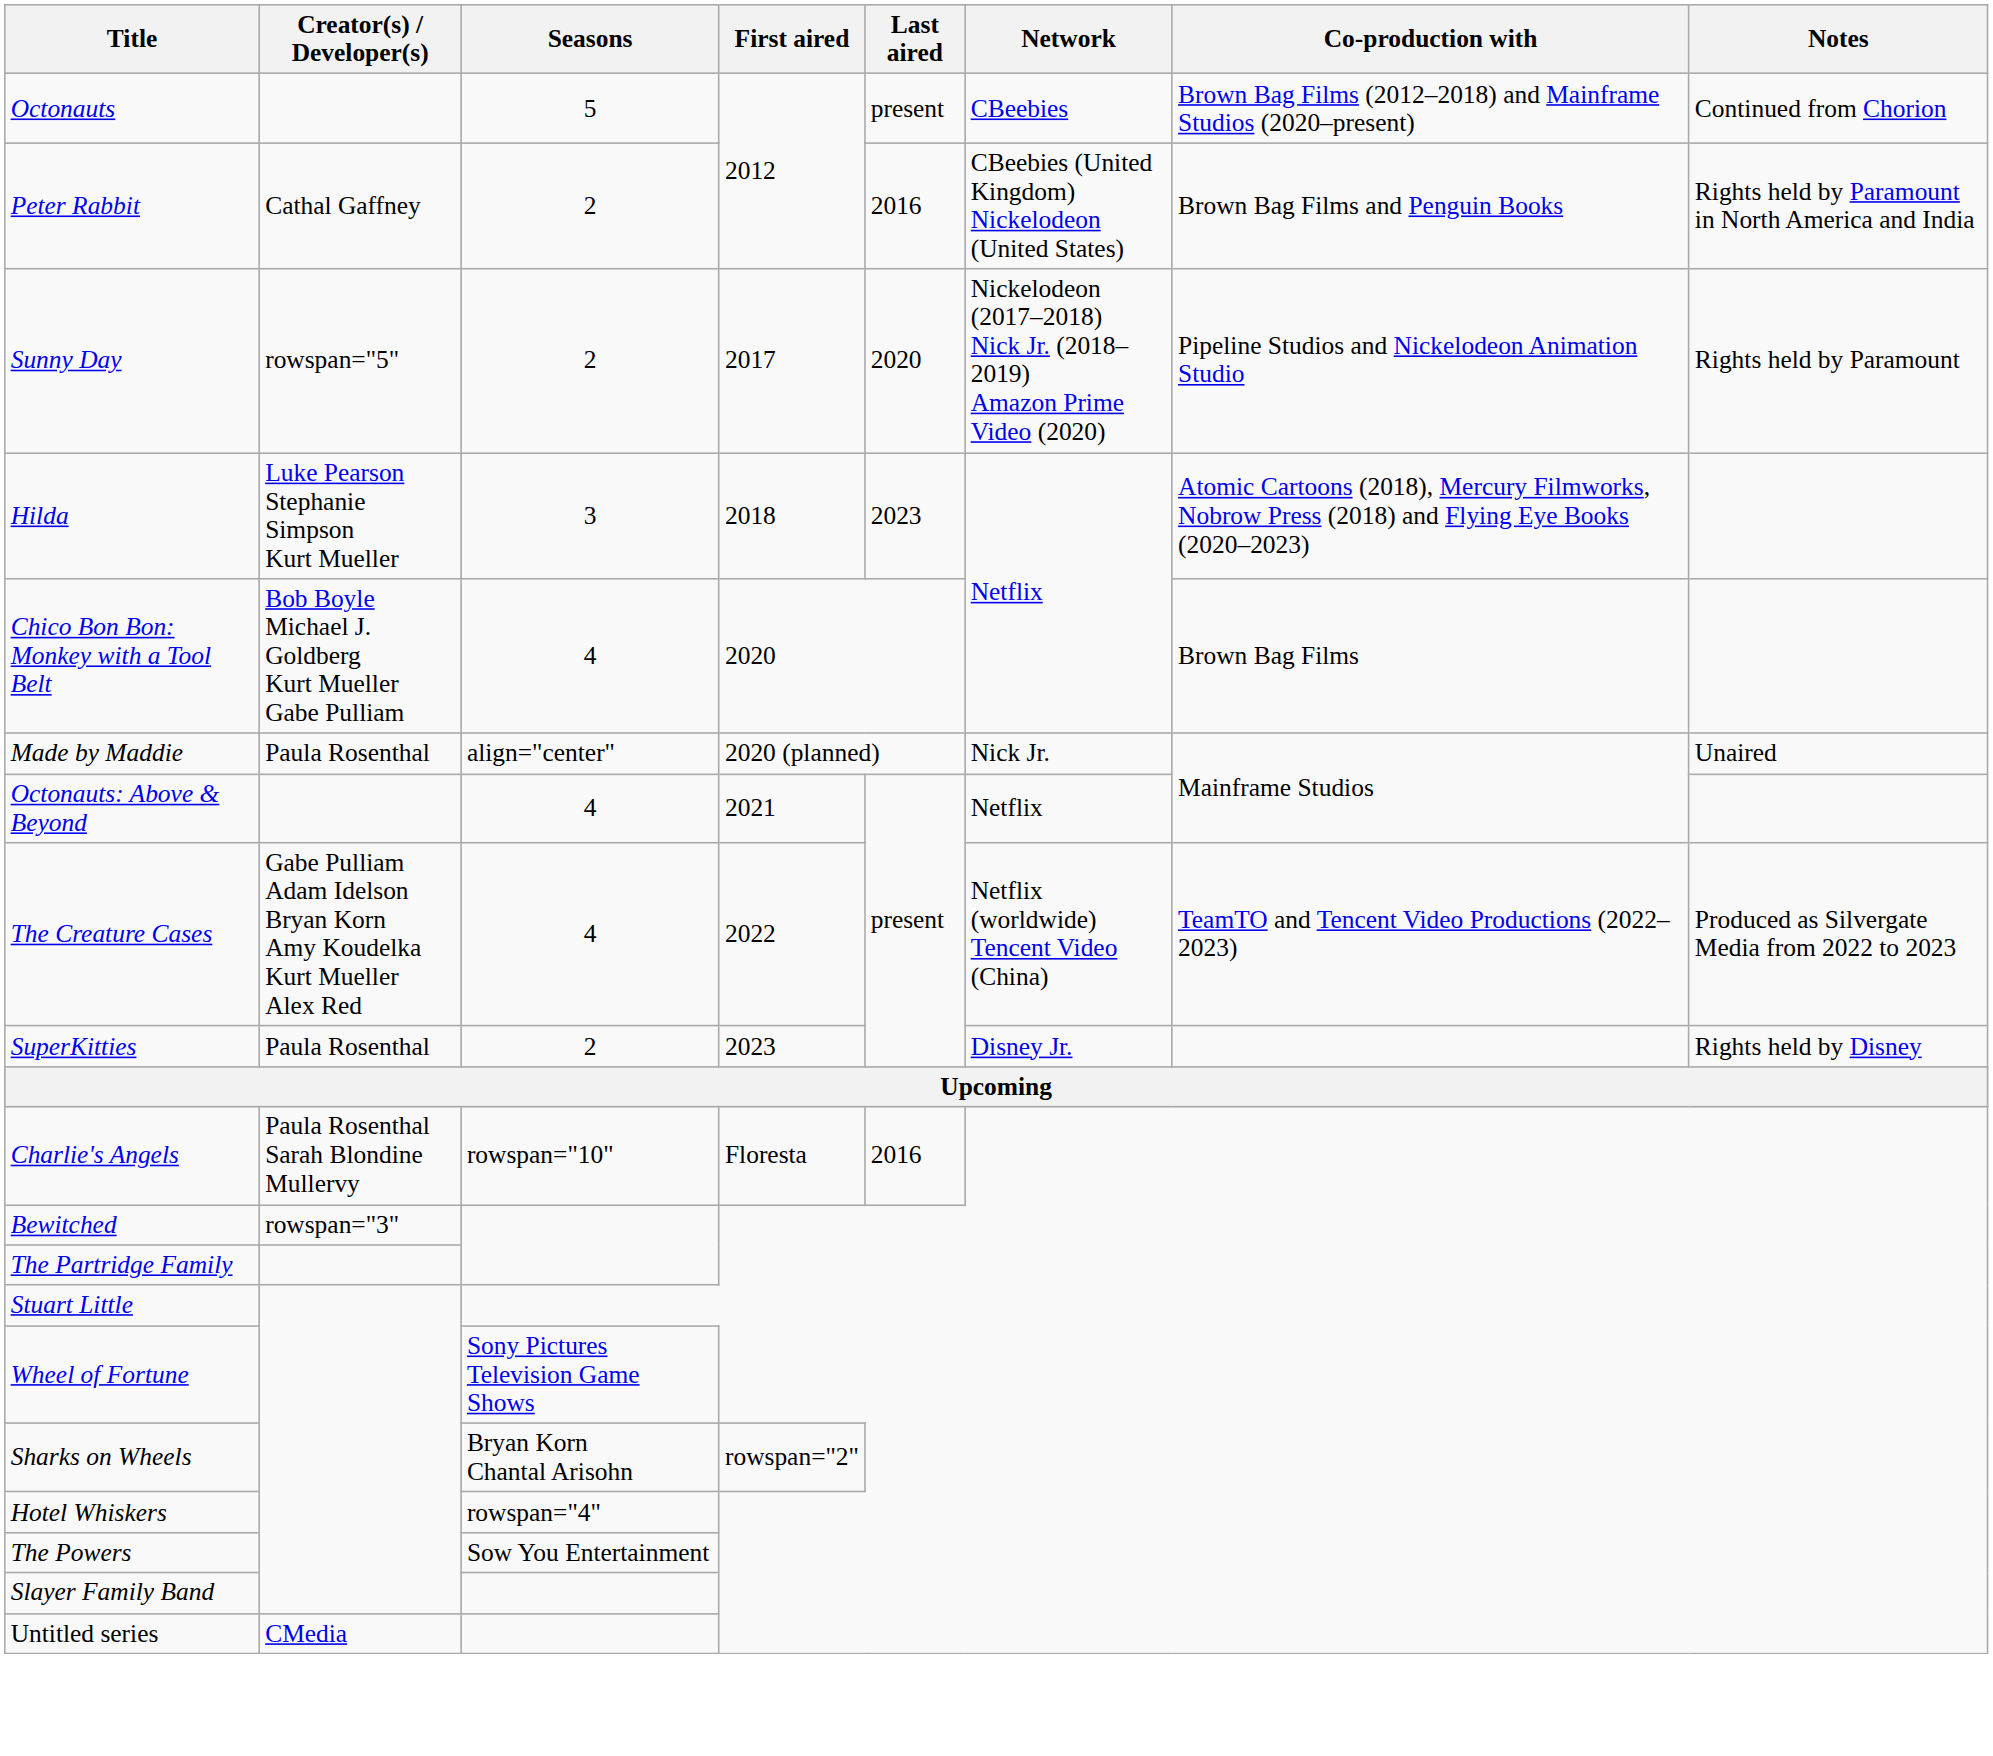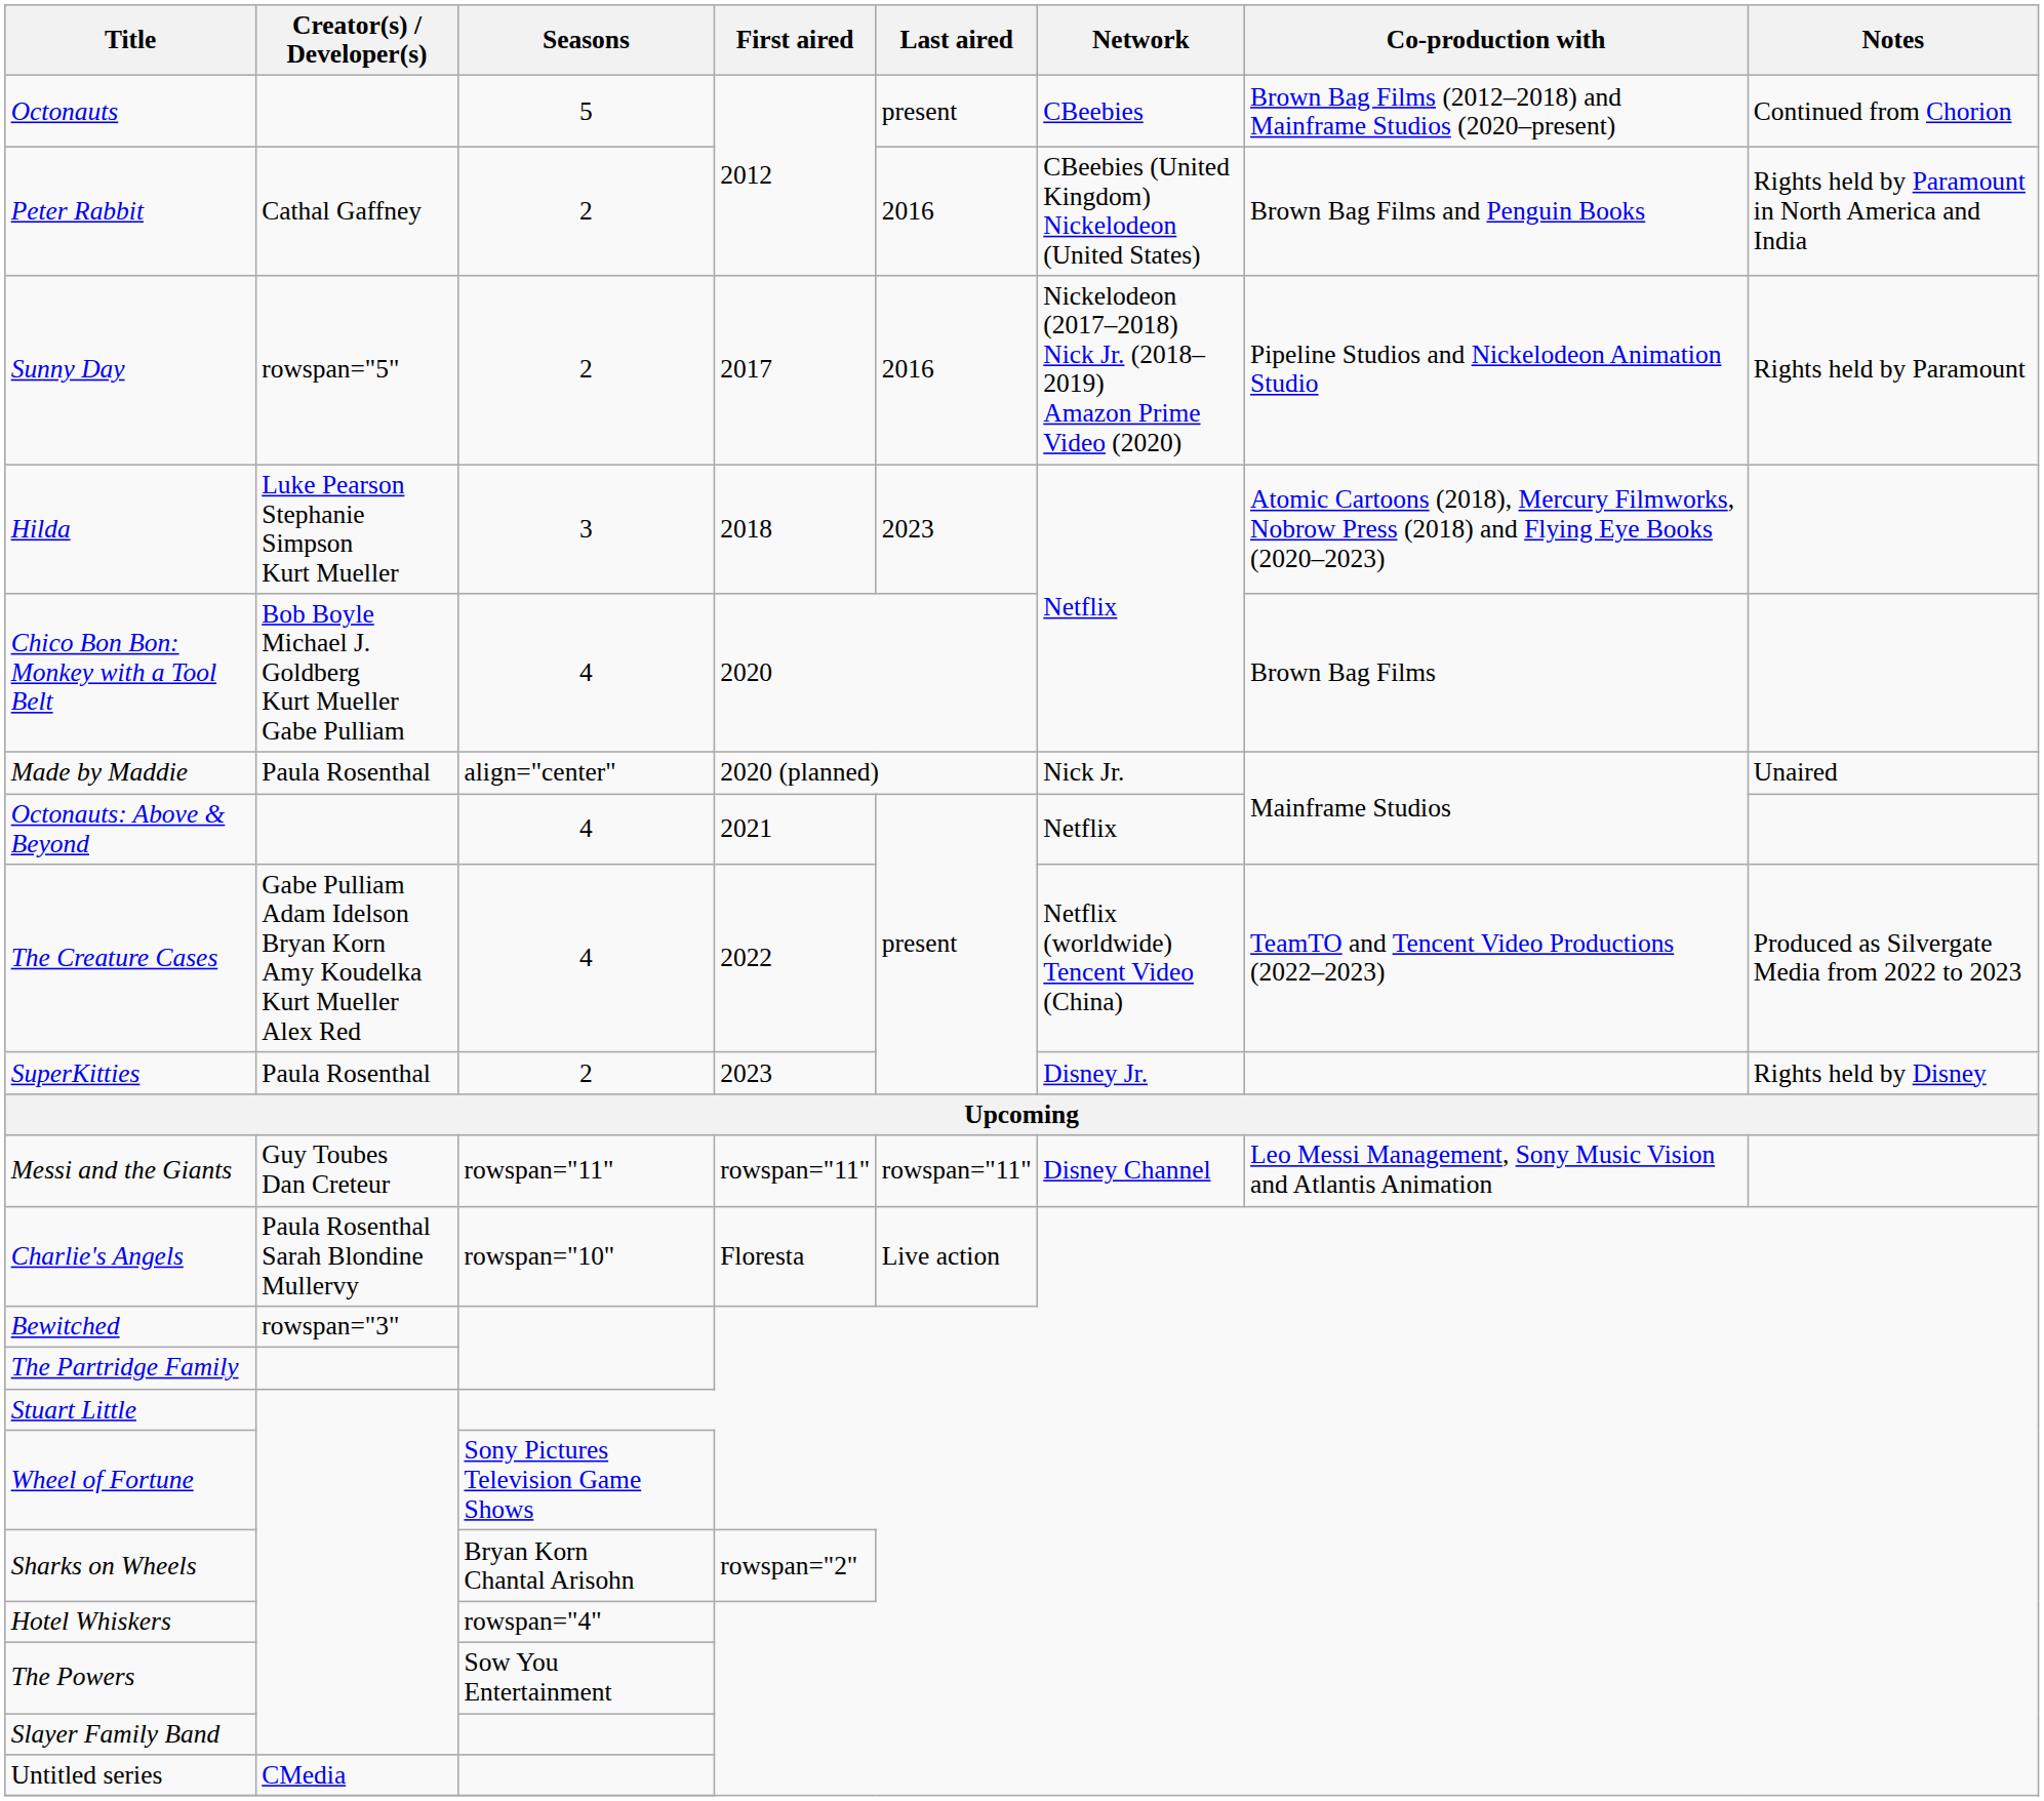Sunny Day | Last aired: 2020 -> 2016
+ row: Messi and the Giants | Guy Toubes Dan Creteur | rowspan="11" | rowspan="11" | rowspan="11" | Disney Channel | Leo Messi Management, Sony Music Vision and Atlantis Animation
Charlie's Angels | Last aired: 2016 -> Live action
